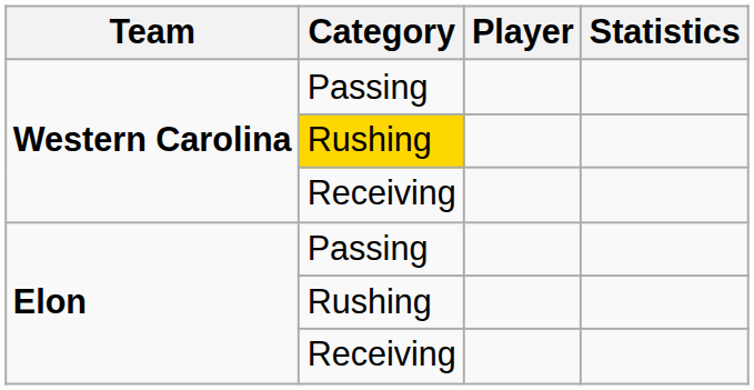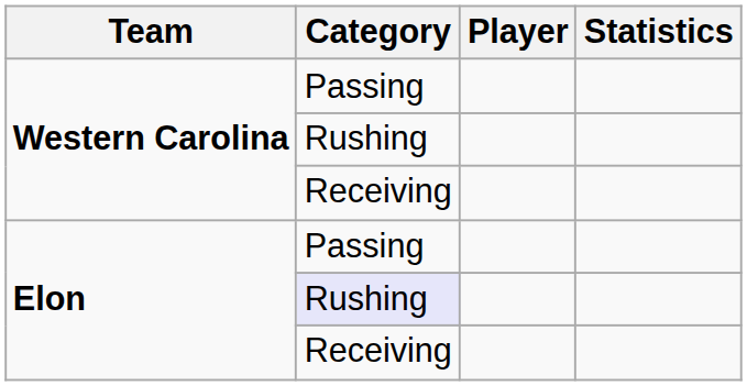Western Carolina / Rushing | Category: gold background -> no background
Elon / Rushing | Category: no background -> lavender background
